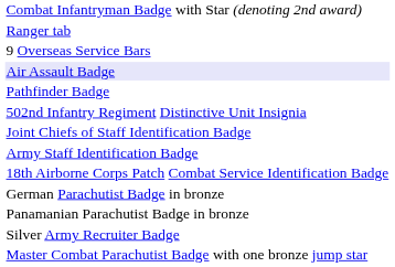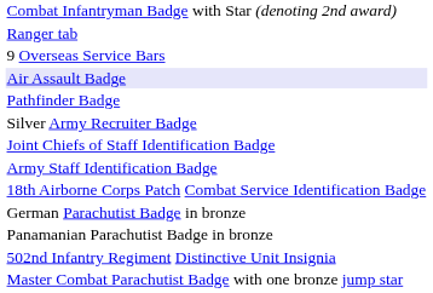row 6 | column 1: 502nd Infantry Regiment Distinctive Unit Insignia -> Silver Army Recruiter Badge
row 12 | column 1: Silver Army Recruiter Badge -> 502nd Infantry Regiment Distinctive Unit Insignia
